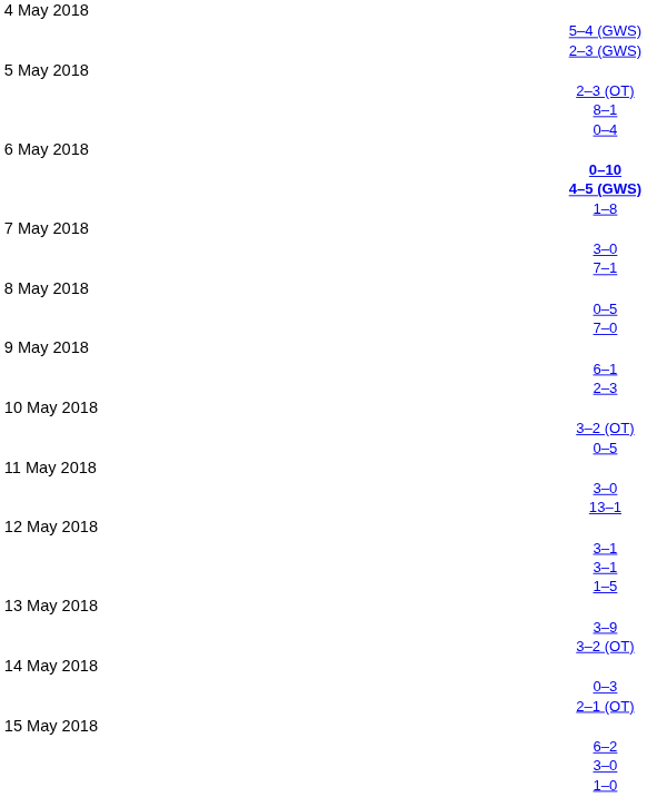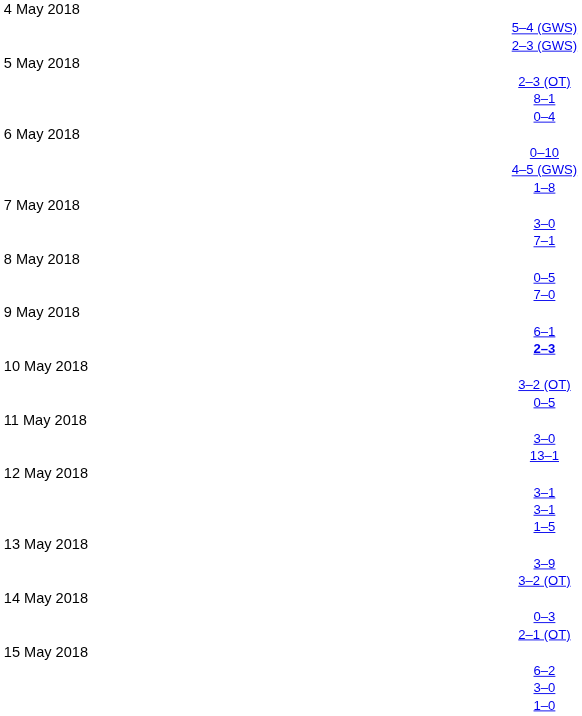0–10 | column 2: bold -> normal
4–5 (GWS) | column 2: bold -> normal
2–3 | column 2: normal -> bold
